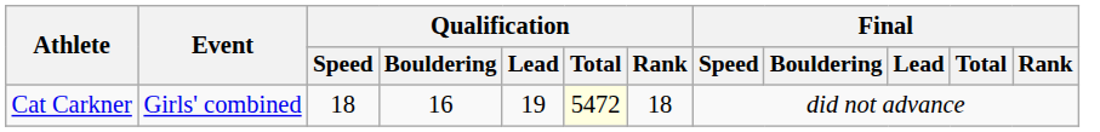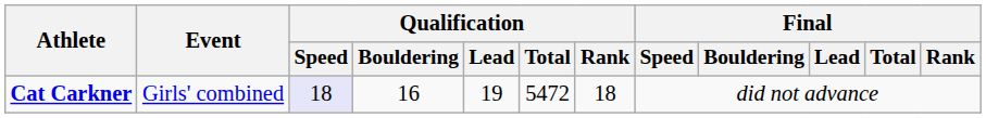row 3 | Athlete: normal -> bold
row 3 | Qualification / Speed: no background -> lavender background
row 3 | Qualification / Total: lightyellow background -> no background
